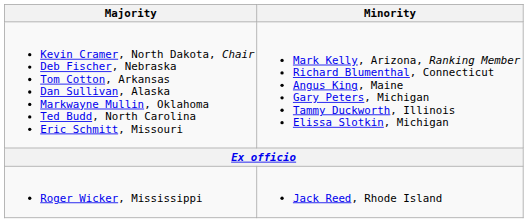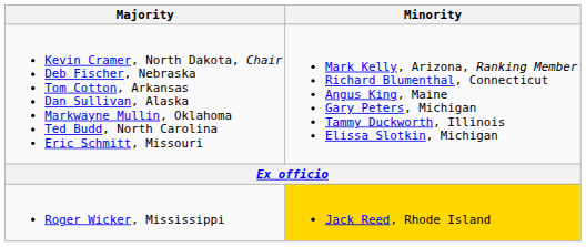Roger Wicker, Mississippi | Minority: no background -> gold background
